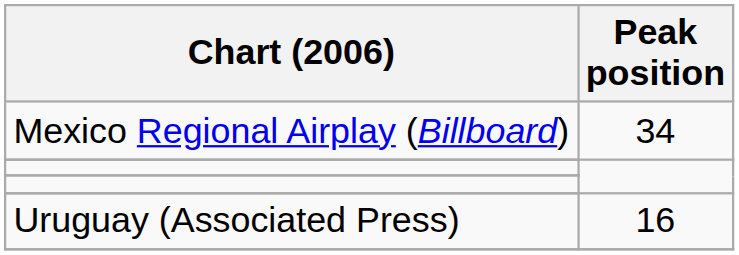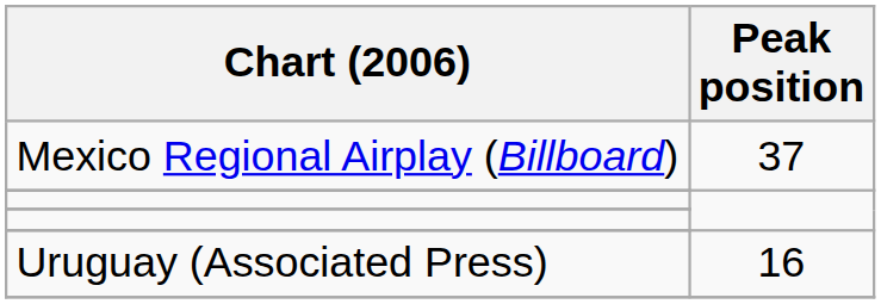row 2 | Peak position: 34 -> 37
